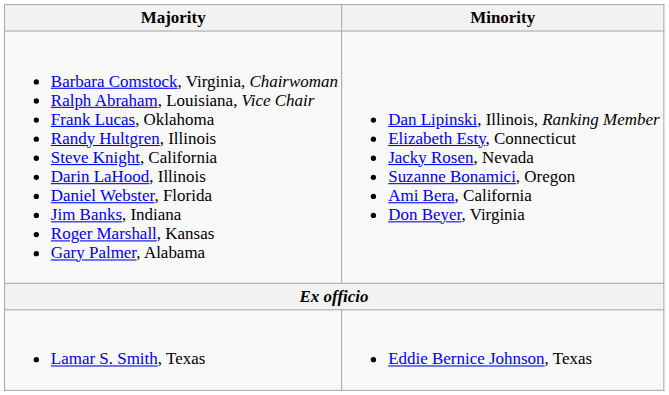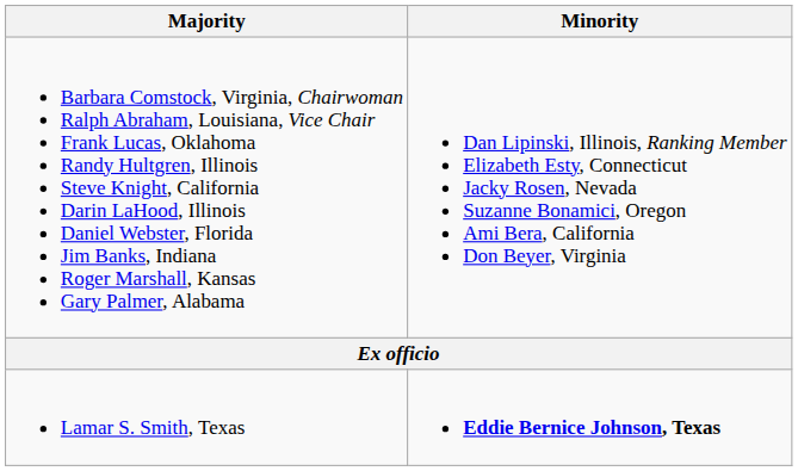Lamar S. Smith, Texas | Minority: normal -> bold
